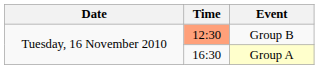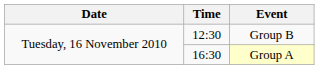Group B | Time: lightsalmon background -> no background
